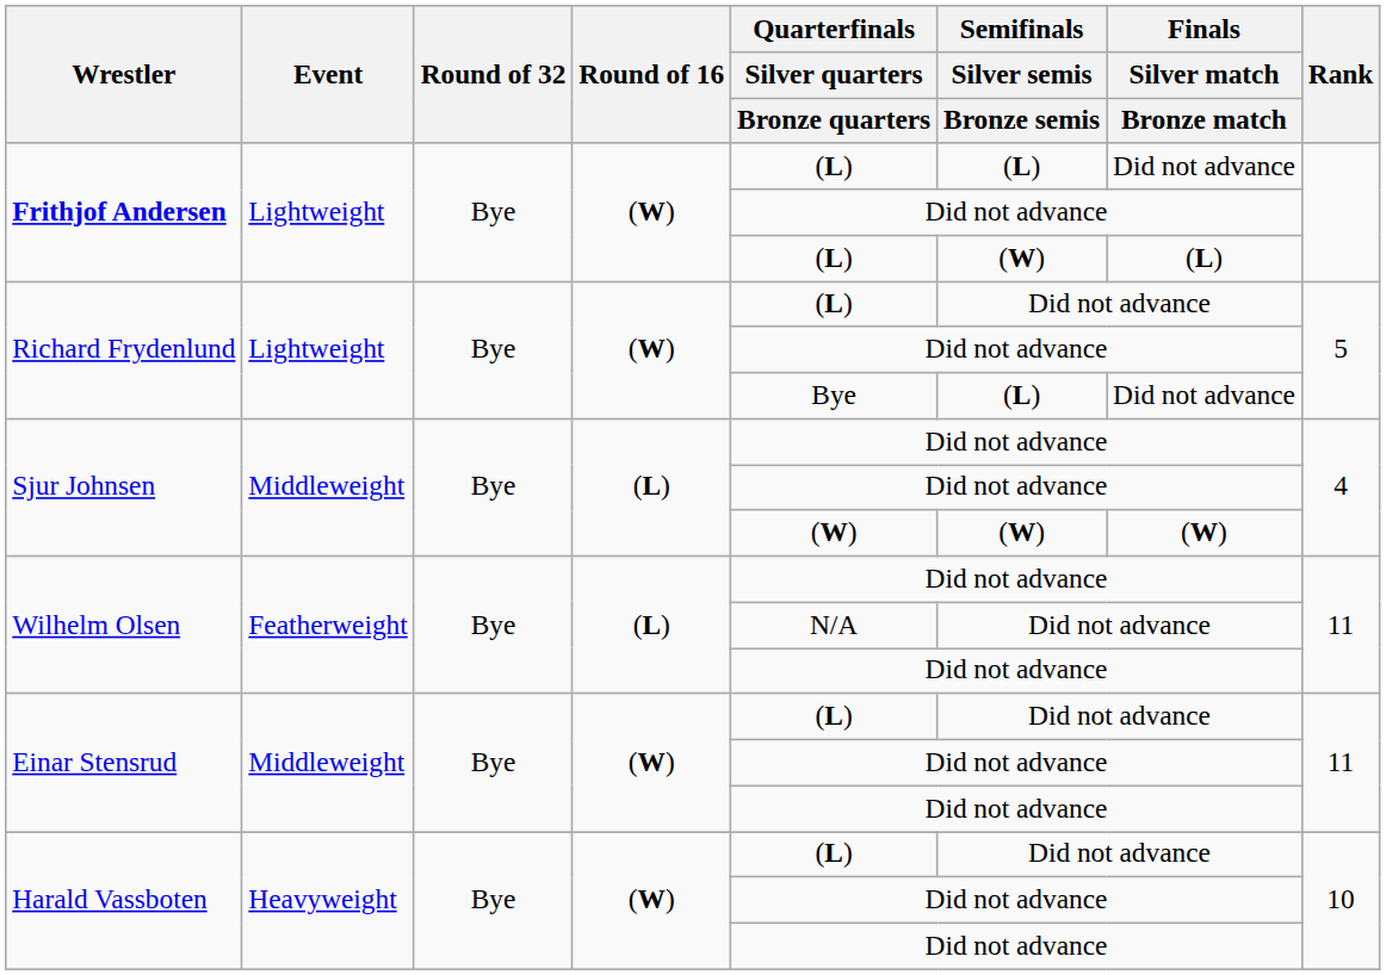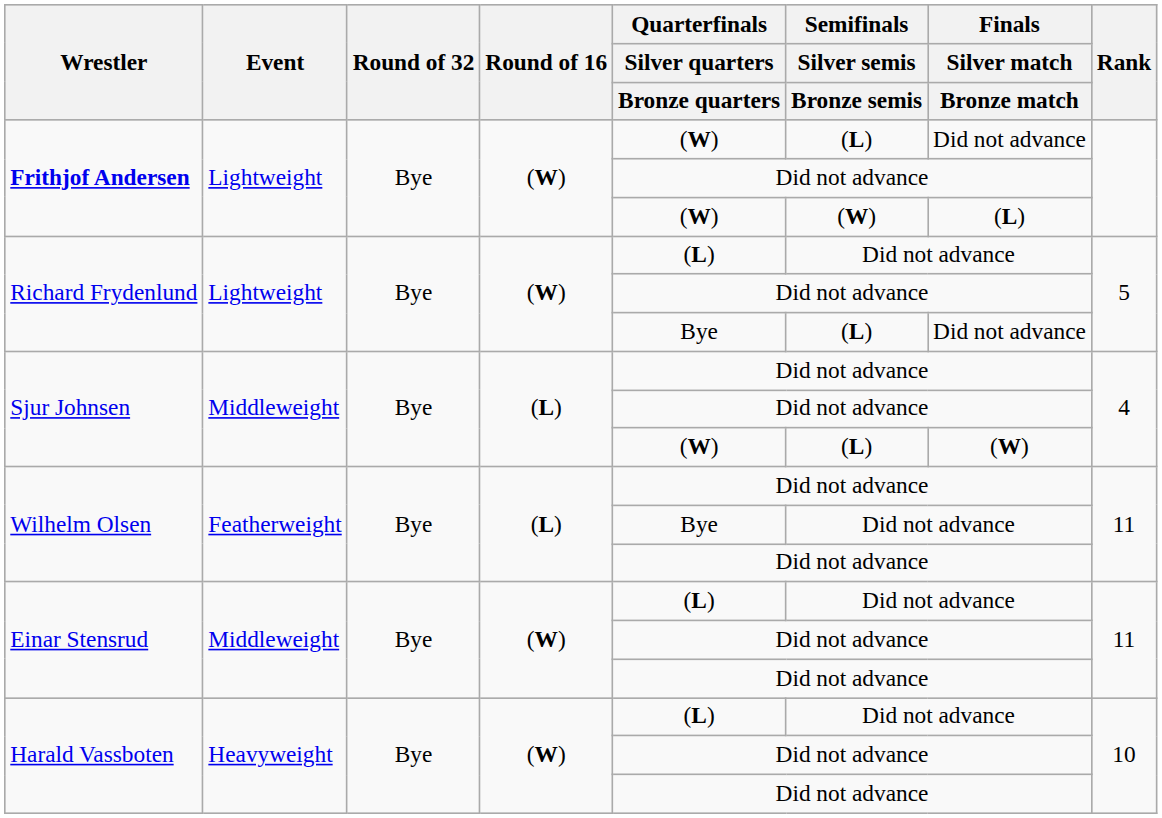row 4 | Quarterfinals / Silver quarters / Bronze quarters: (L) -> (W)
row 6 | Quarterfinals / Silver quarters / Bronze quarters: (L) -> (W)
row 12 | Semifinals / Silver semis / Bronze semis: (W) -> (L)
row 14 | Quarterfinals / Silver quarters / Bronze quarters: N/A -> Bye
